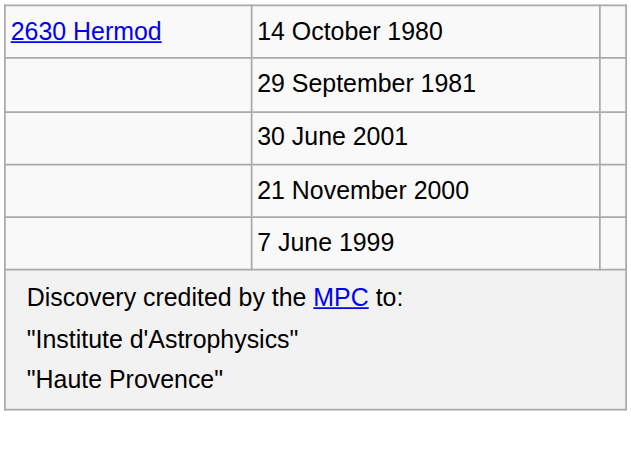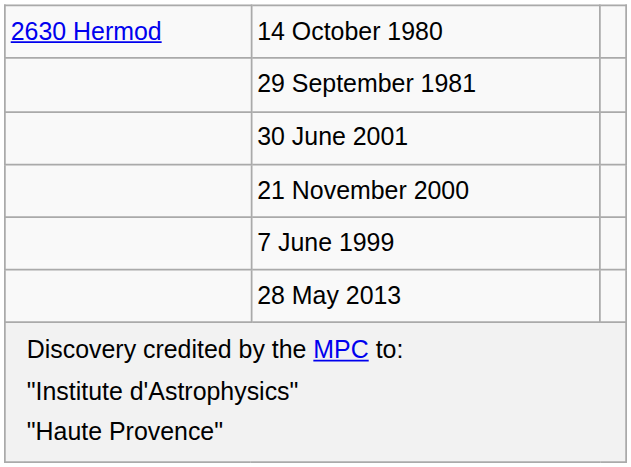+ row: 28 May 2013
